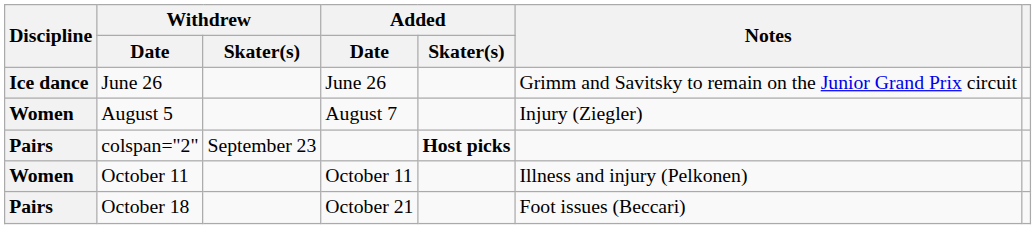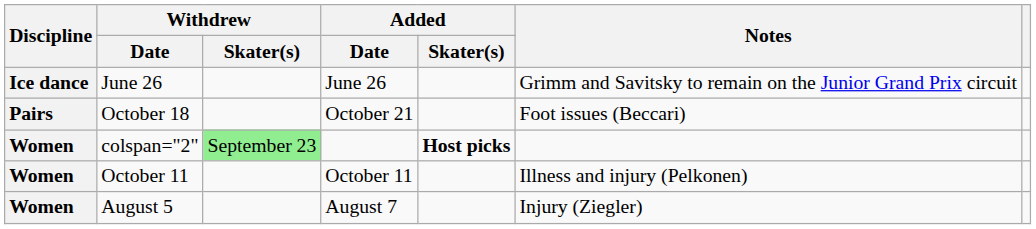rows swapped: August 5 <-> October 18
colspan="2" | Discipline: Pairs -> Women
colspan="2" | Withdrew / Skater(s): no background -> lightgreen background
